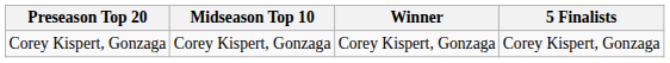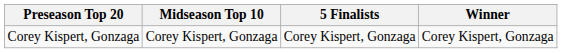columns swapped: 5 Finalists <-> Winner
